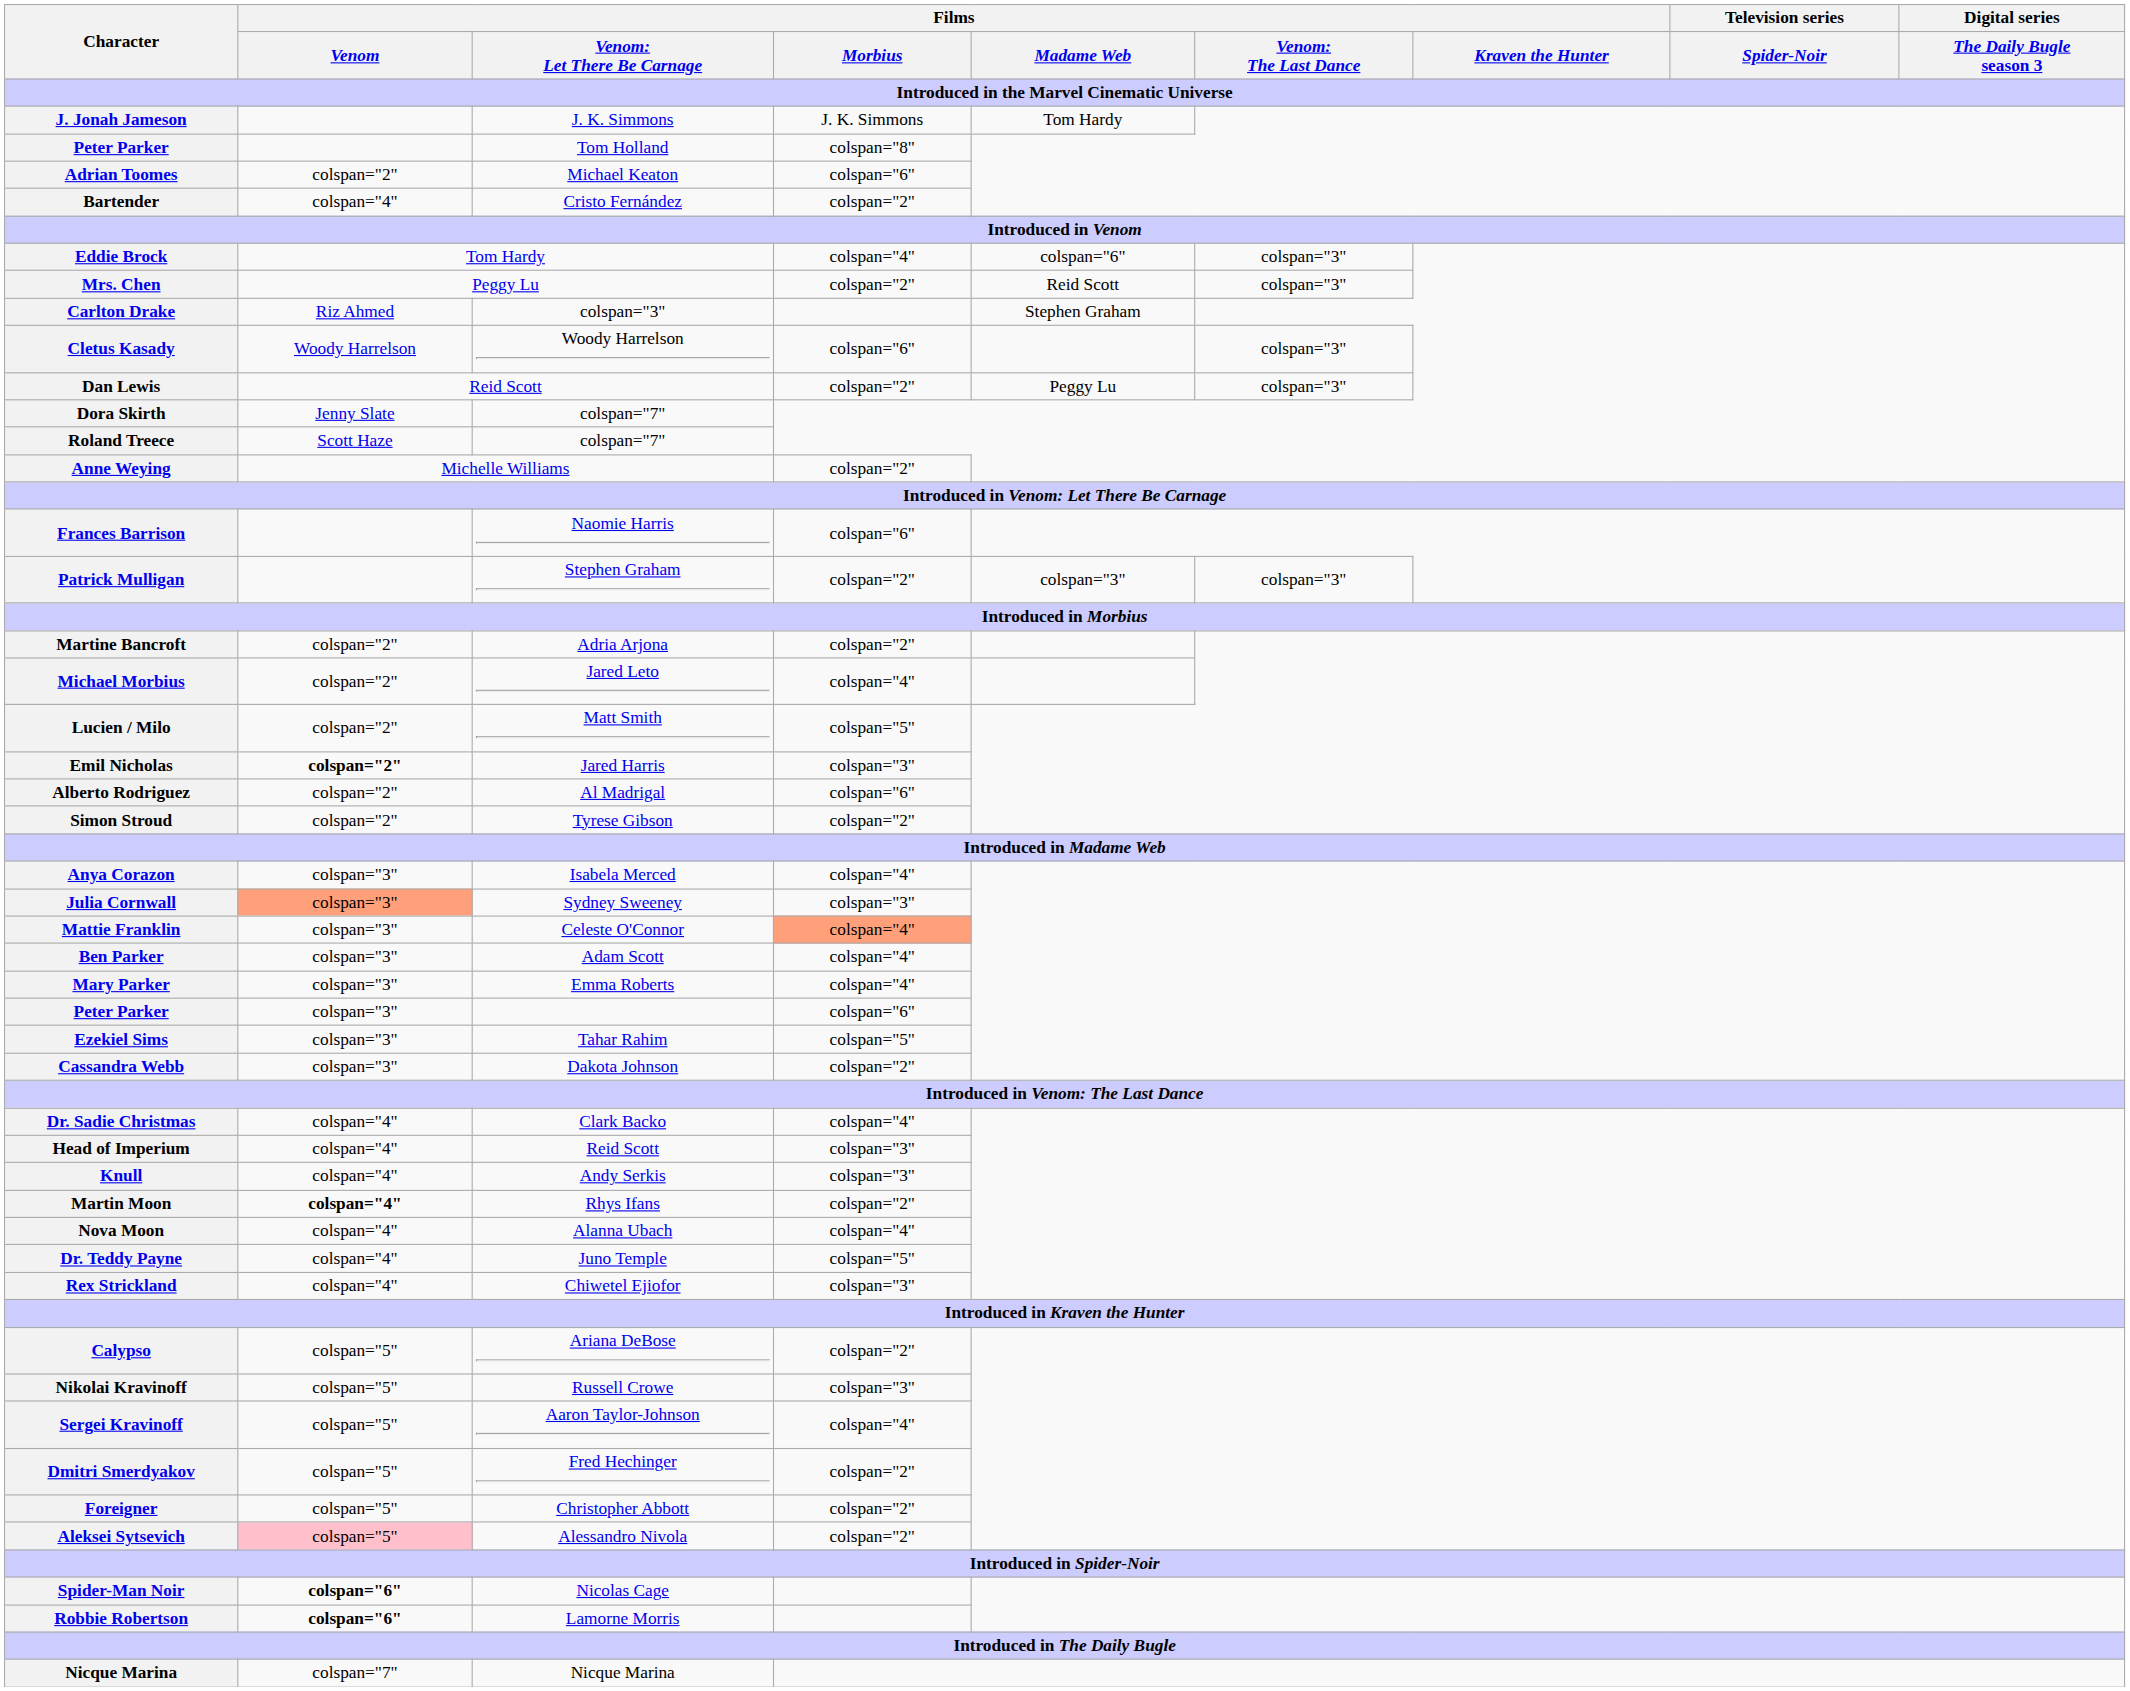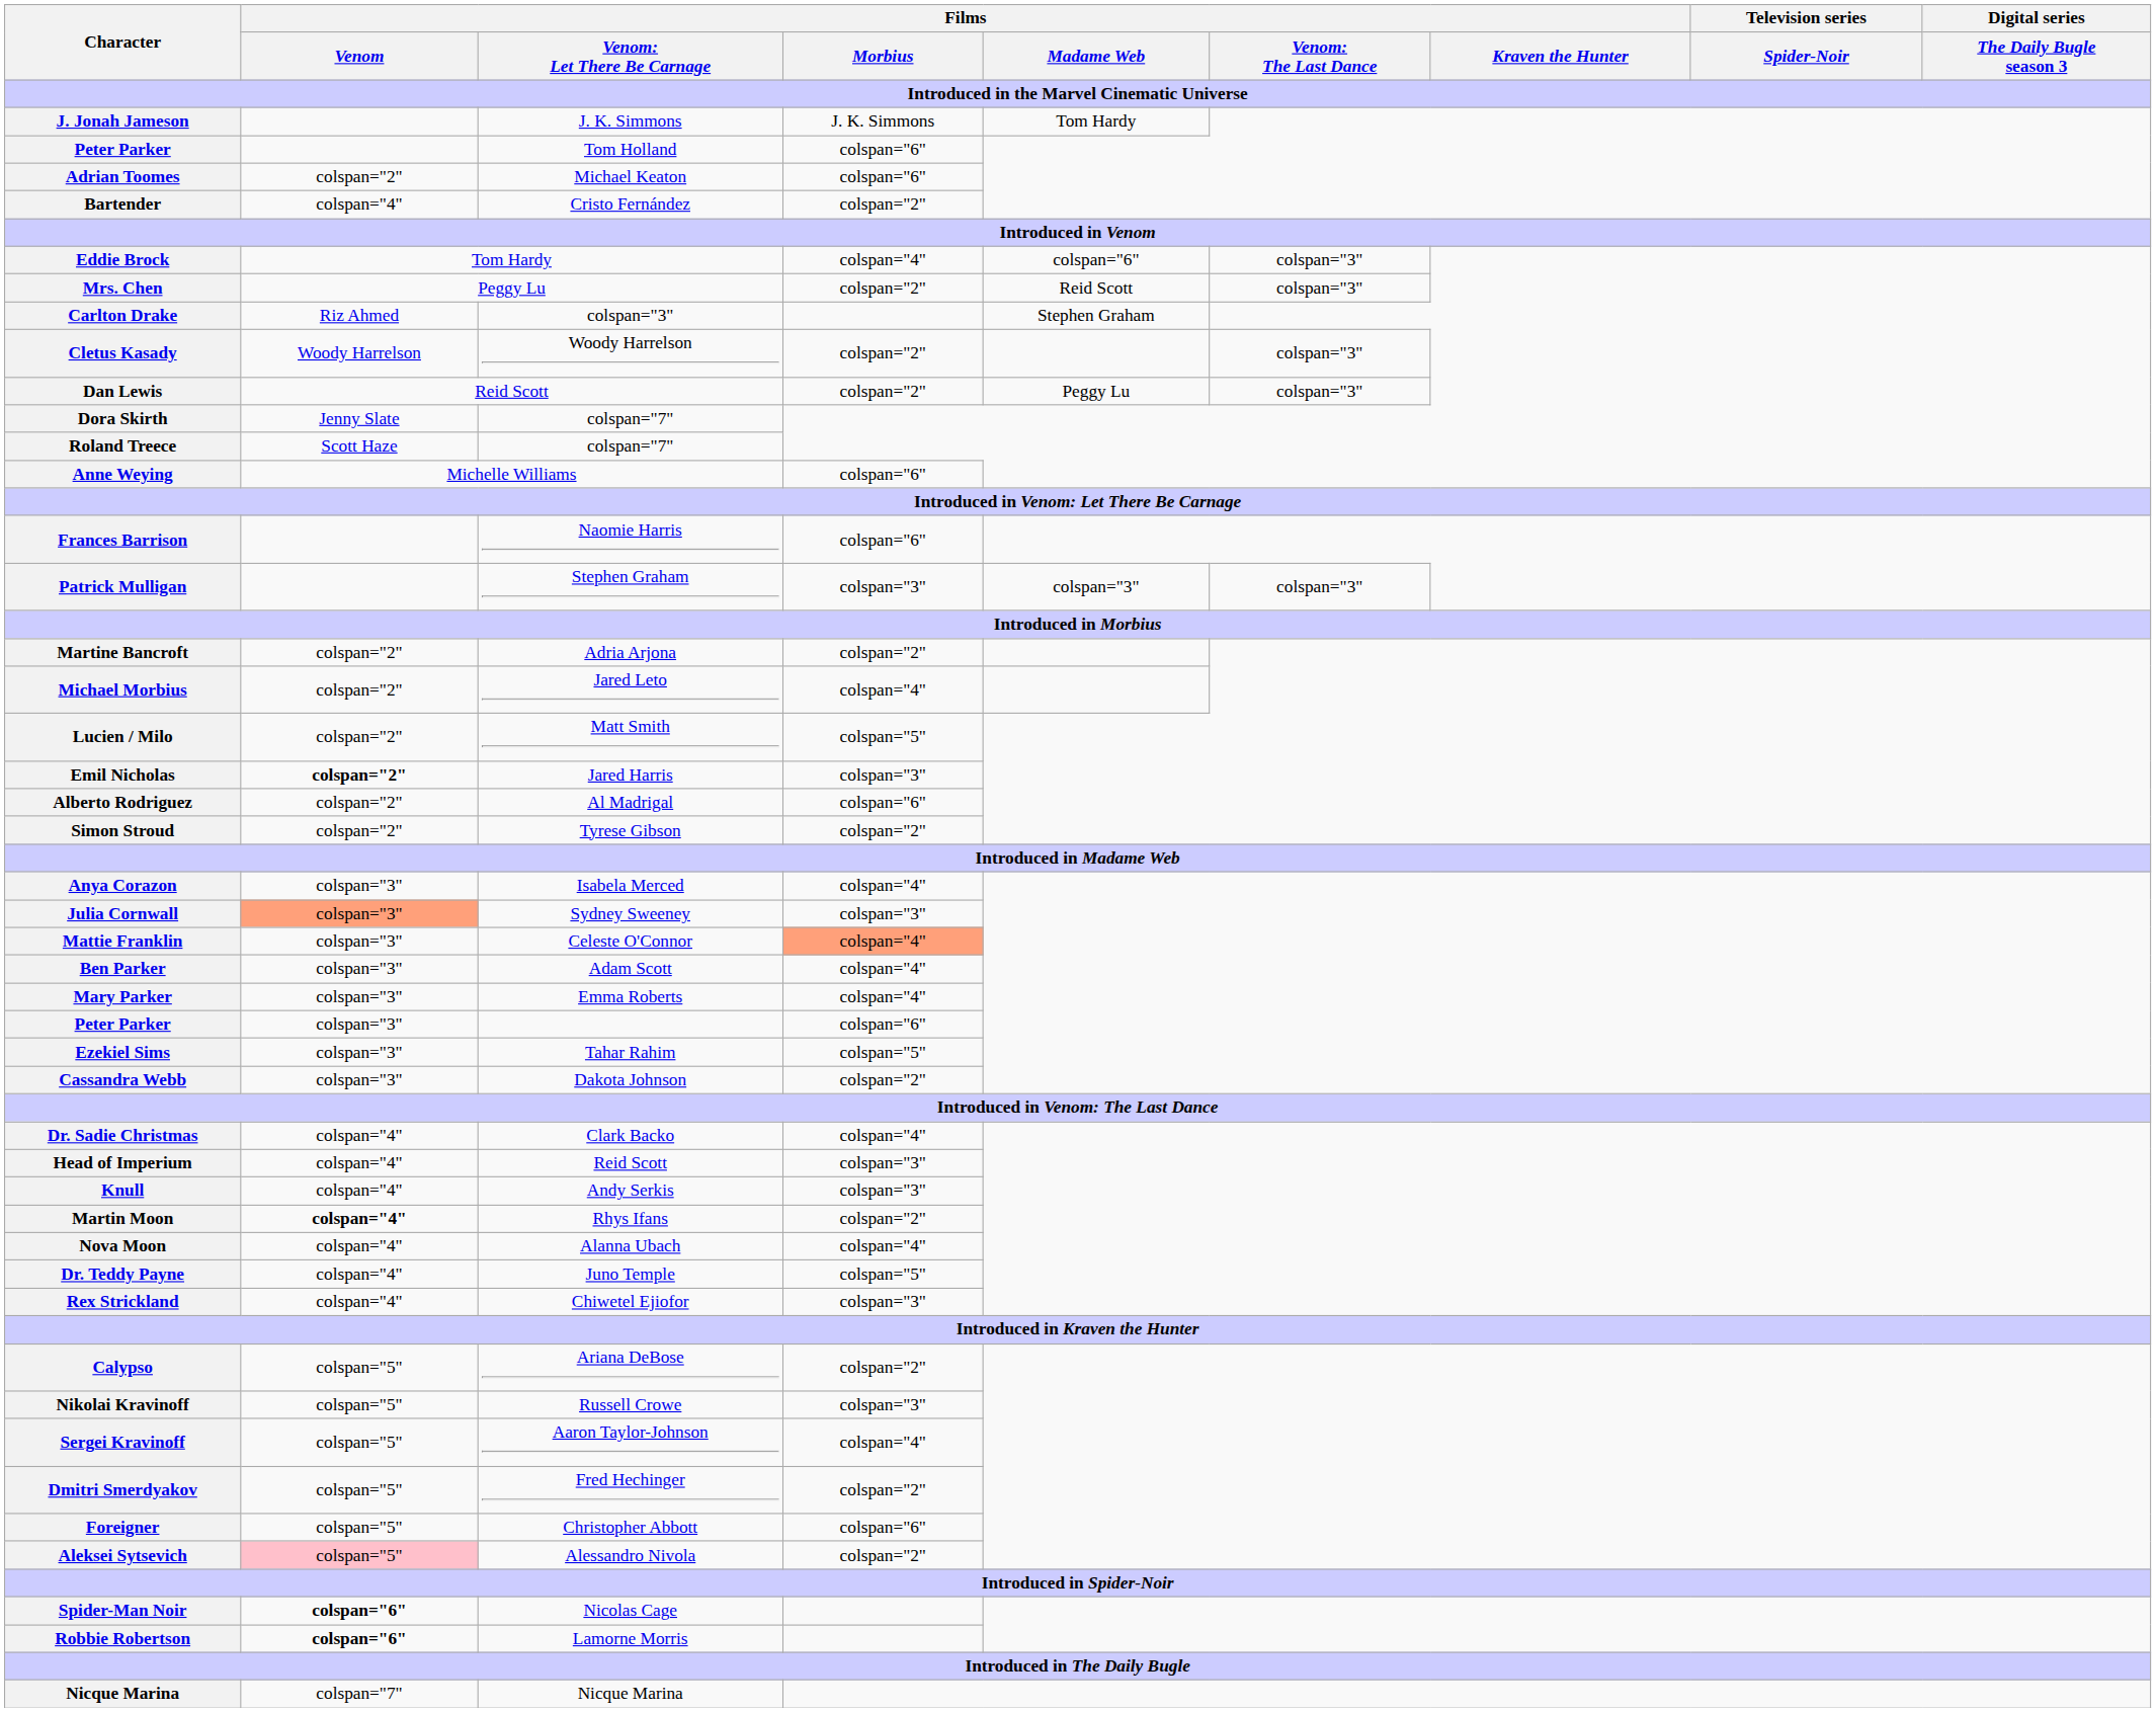Peter Parker / Tom Holland | Films / Morbius: colspan="8" -> colspan="6"
Cletus Kasady | Films / Morbius: colspan="6" -> colspan="2"
Anne Weying | Films / Morbius: colspan="2" -> colspan="6"
Patrick Mulligan | Films / Morbius: colspan="2" -> colspan="3"
Foreigner | Films / Morbius: colspan="2" -> colspan="6"
